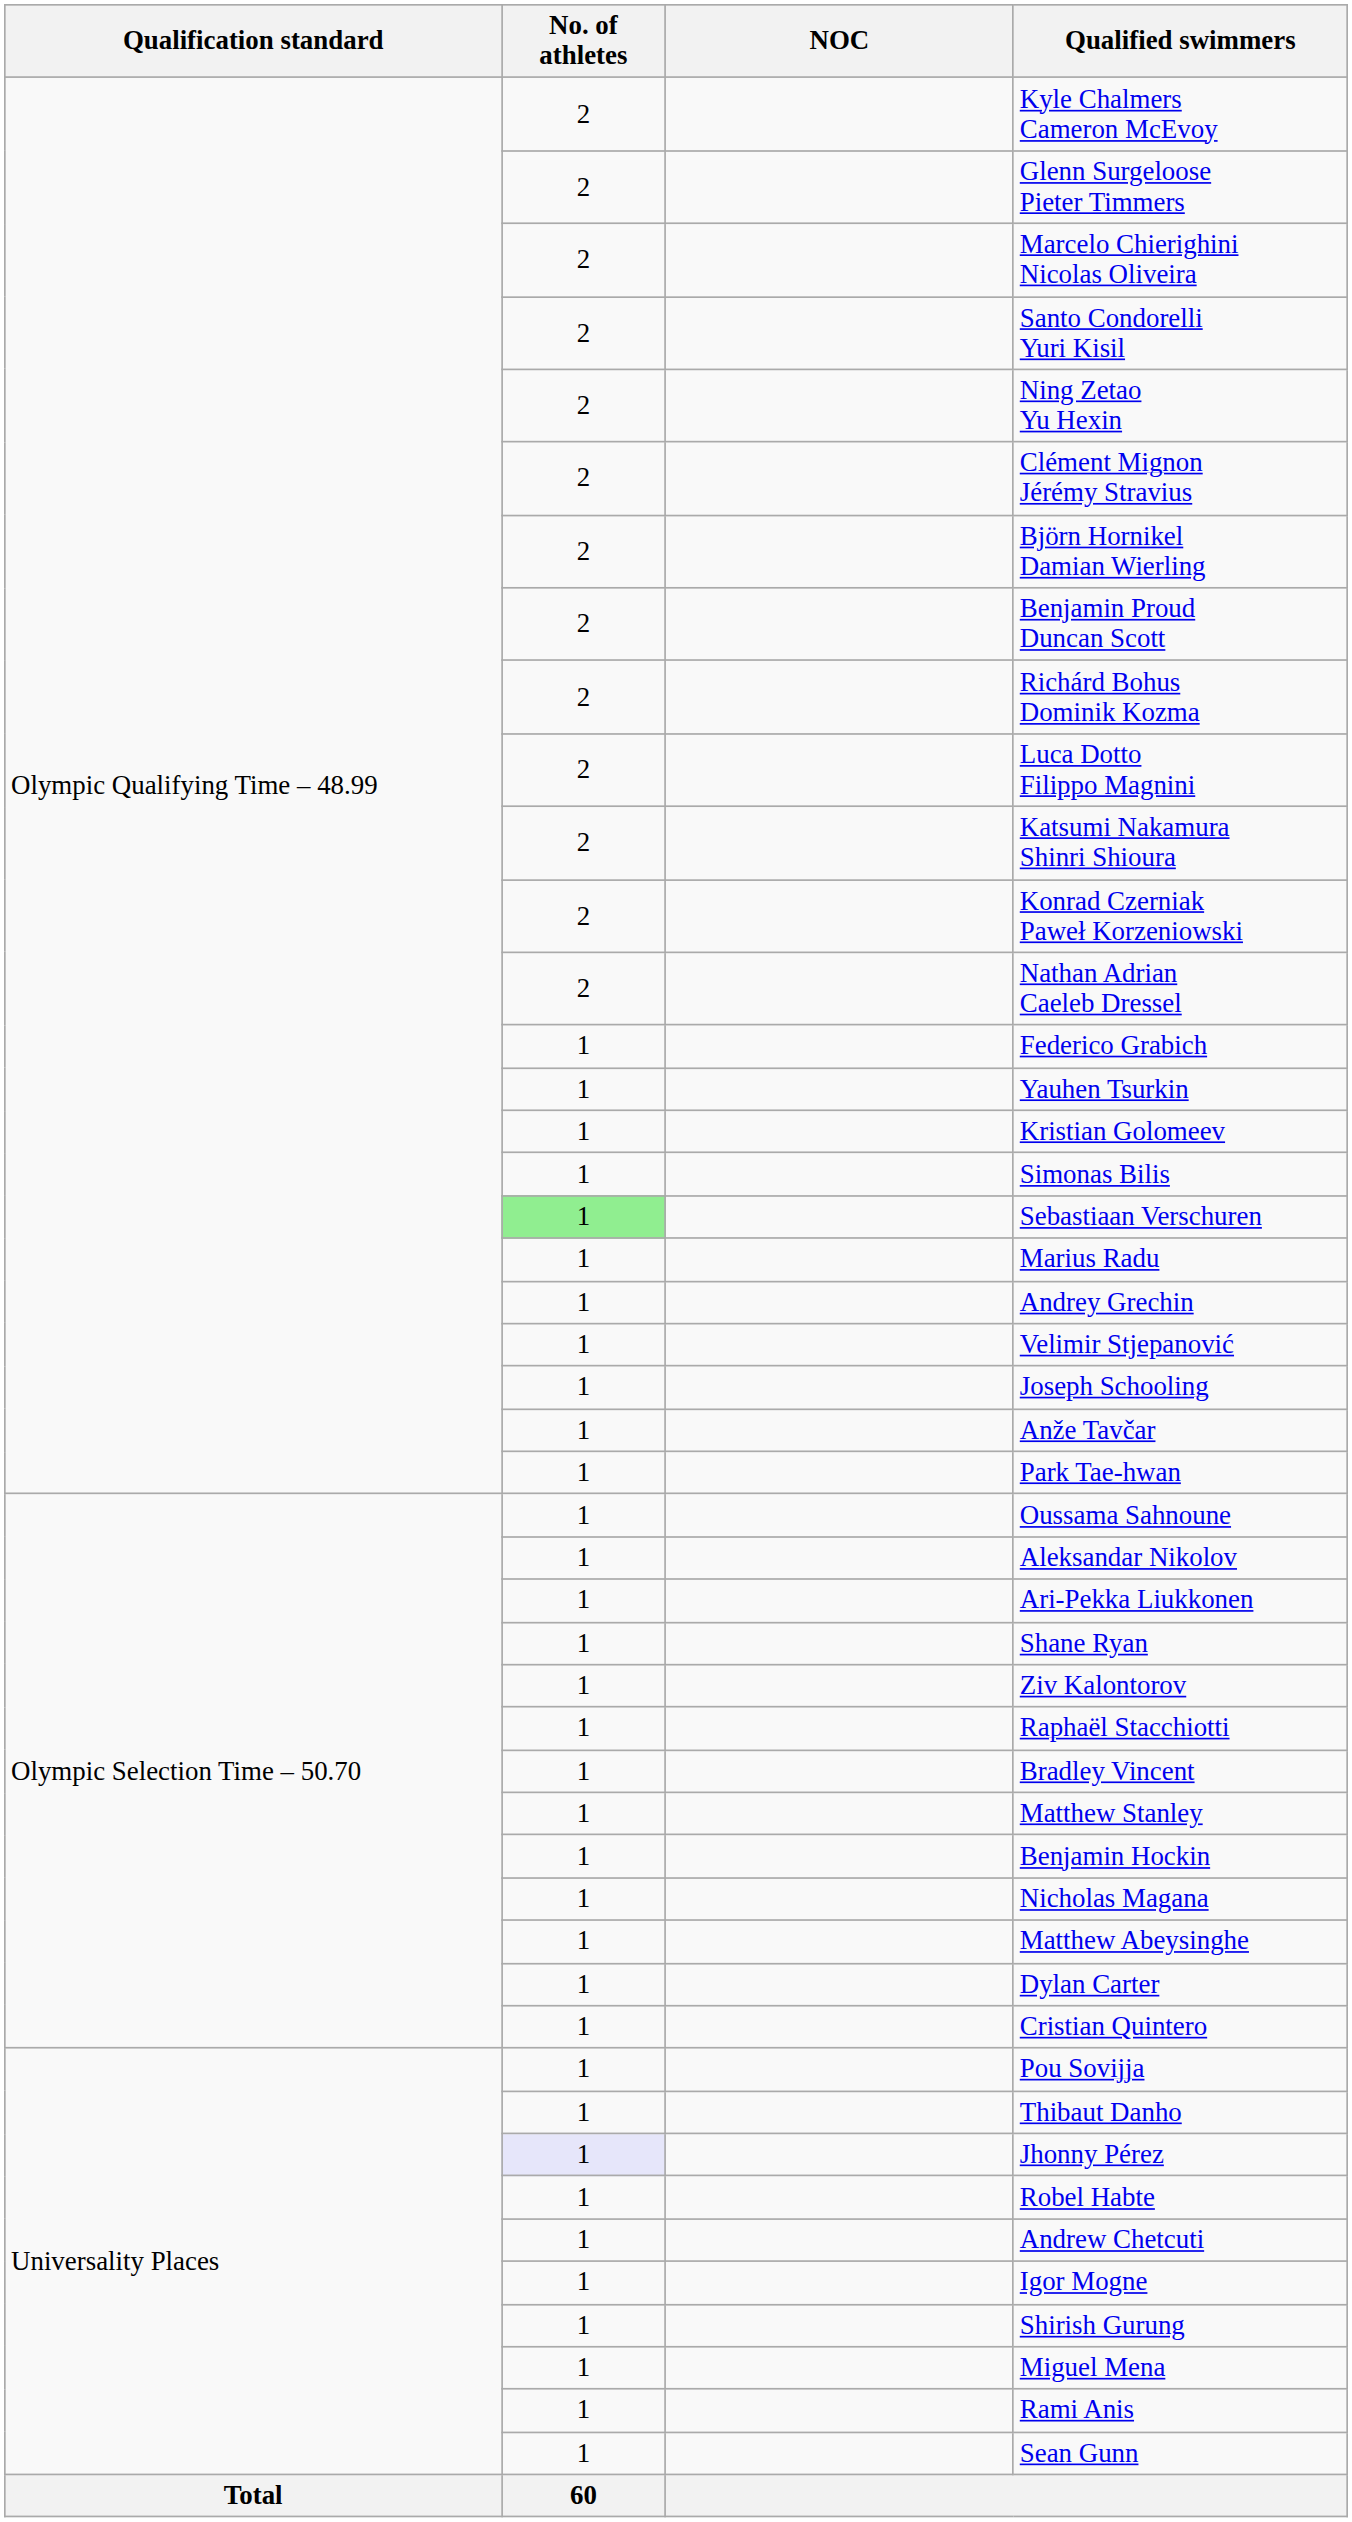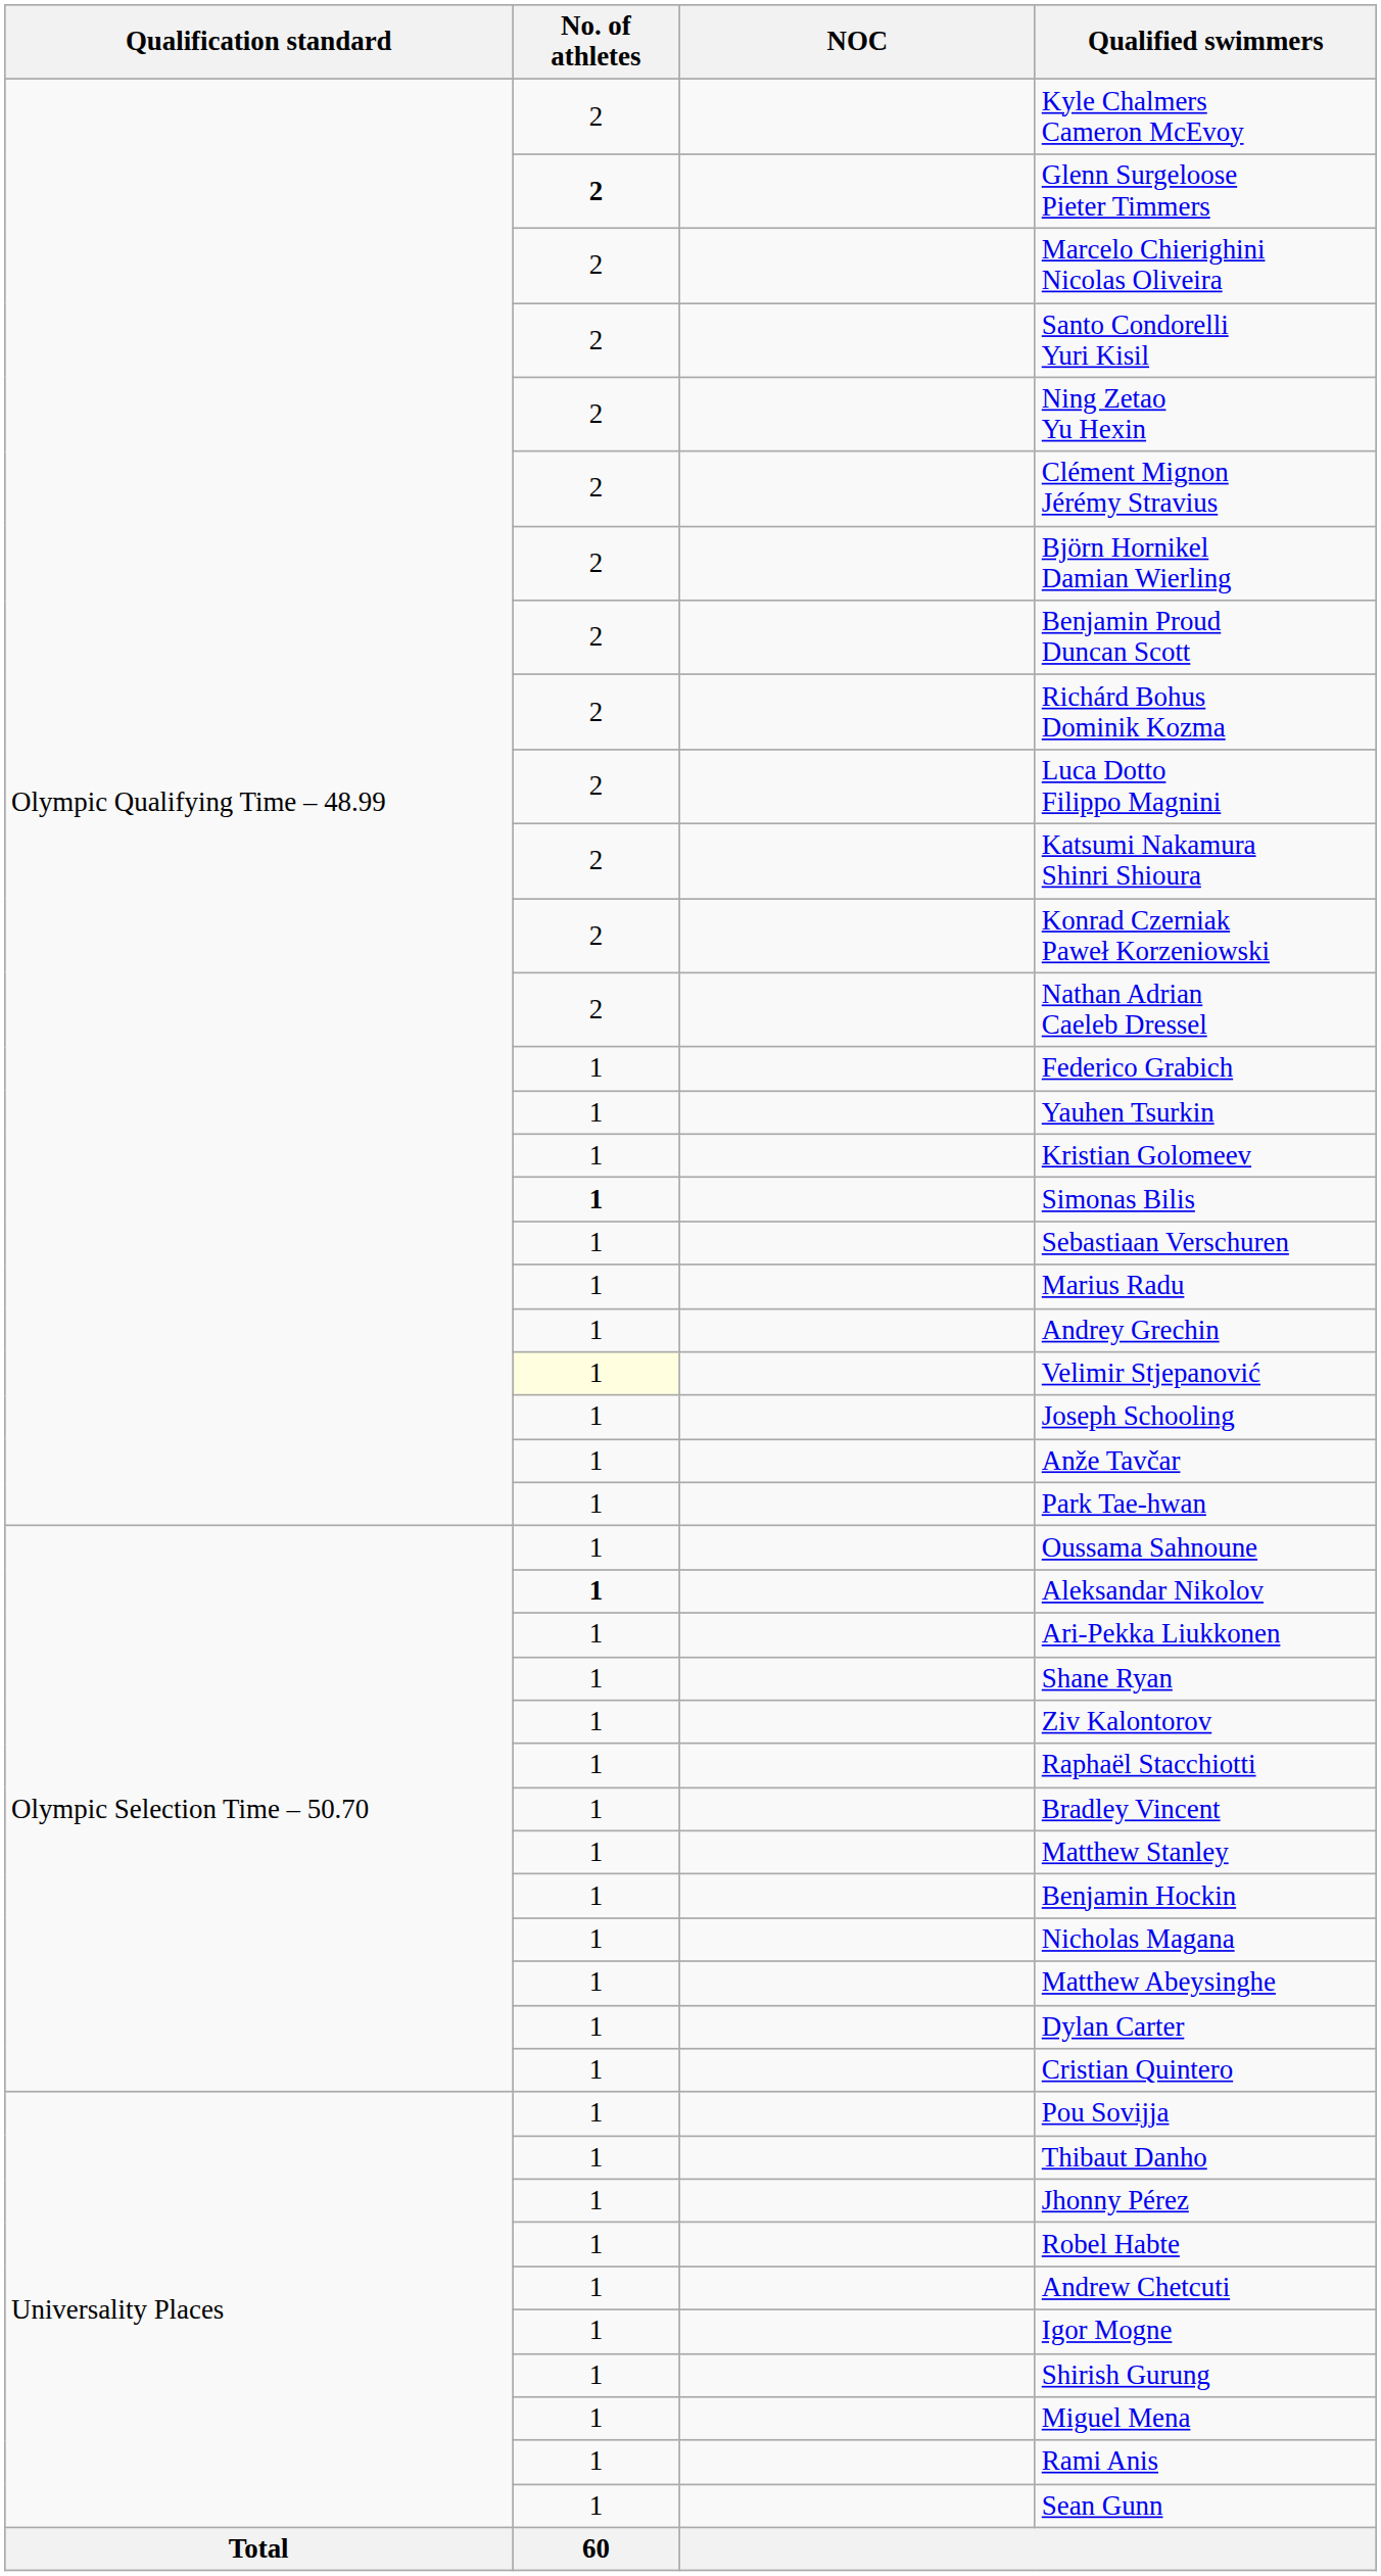Glenn Surgeloose Pieter Timmers | No. of athletes: normal -> bold
Simonas Bilis | No. of athletes: normal -> bold
Sebastiaan Verschuren | No. of athletes: lightgreen background -> no background
Velimir Stjepanović | No. of athletes: no background -> lightyellow background
Aleksandar Nikolov | No. of athletes: normal -> bold
Jhonny Pérez | No. of athletes: lavender background -> no background
